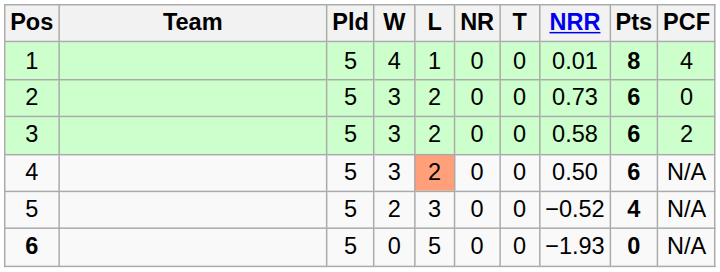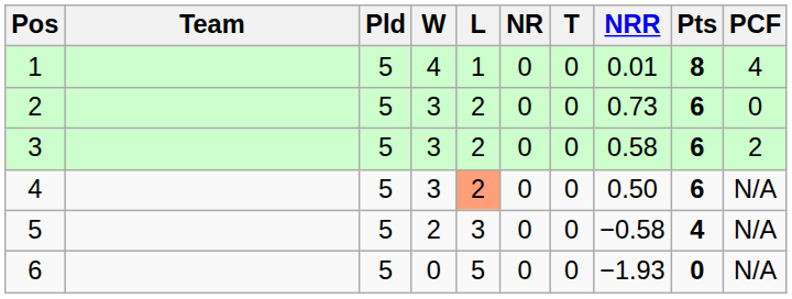row 6 | NRR: −0.52 -> −0.58
row 7 | Pos: bold -> normal
